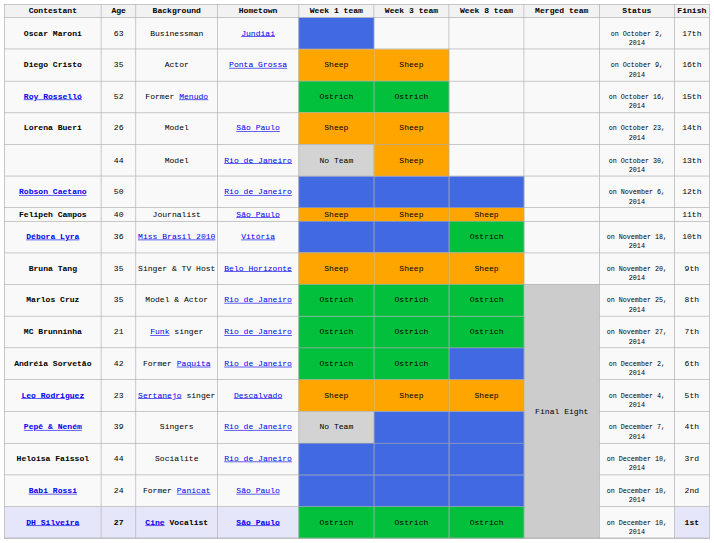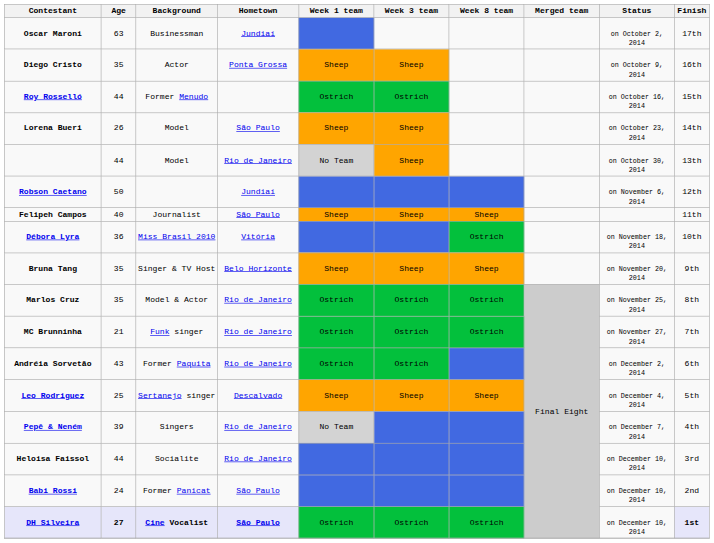Roy Rosselló | Age: 52 -> 44
Robson Caetano | Hometown: Rio de Janeiro -> Jundiaí
Andréia Sorvetão | Age: 42 -> 43
Leo Rodriguez | Age: 23 -> 25
